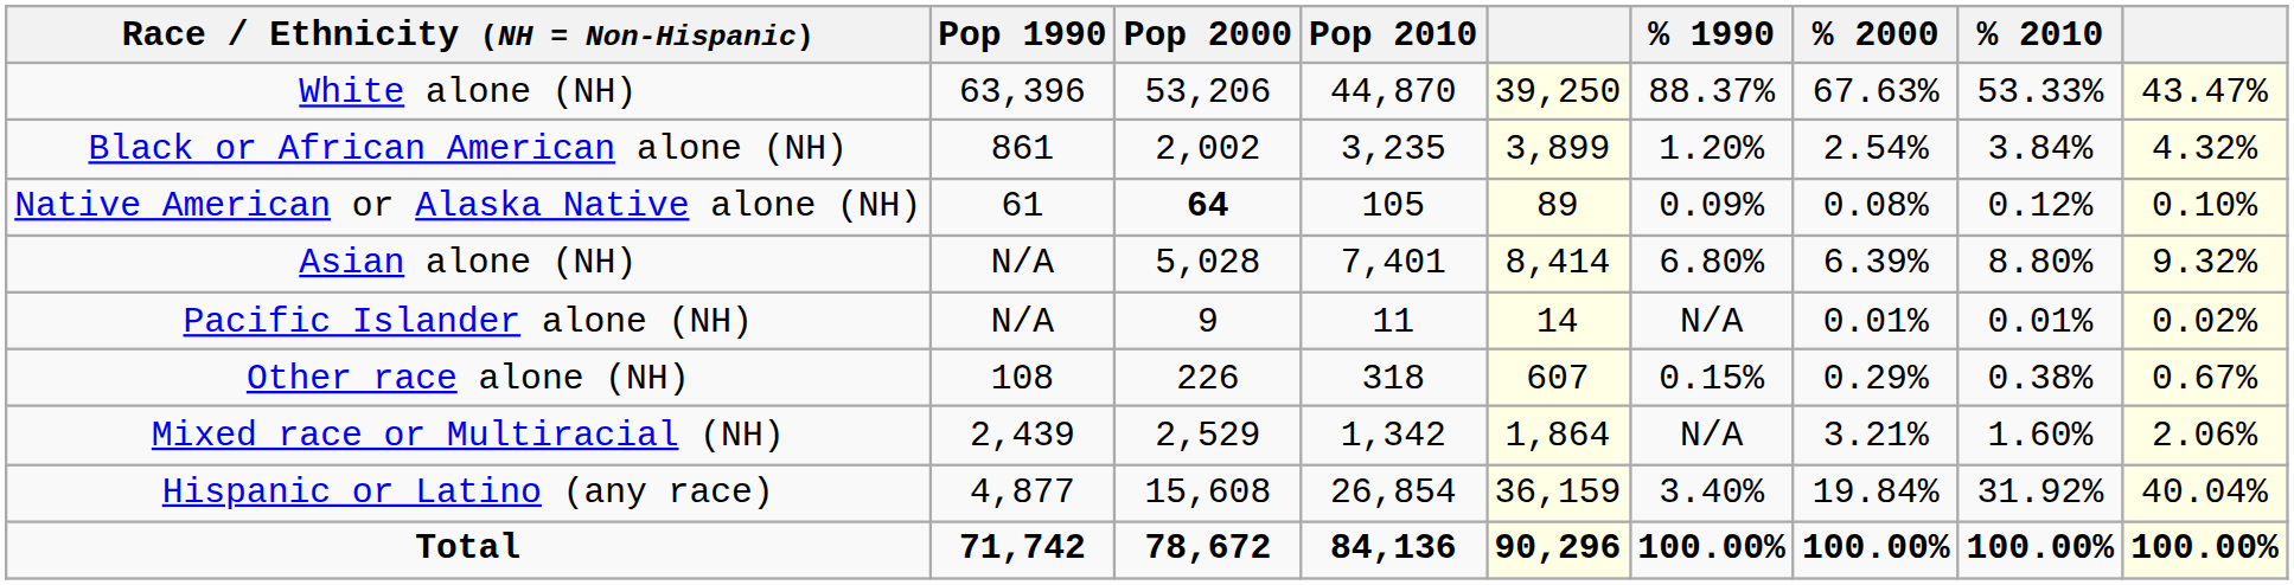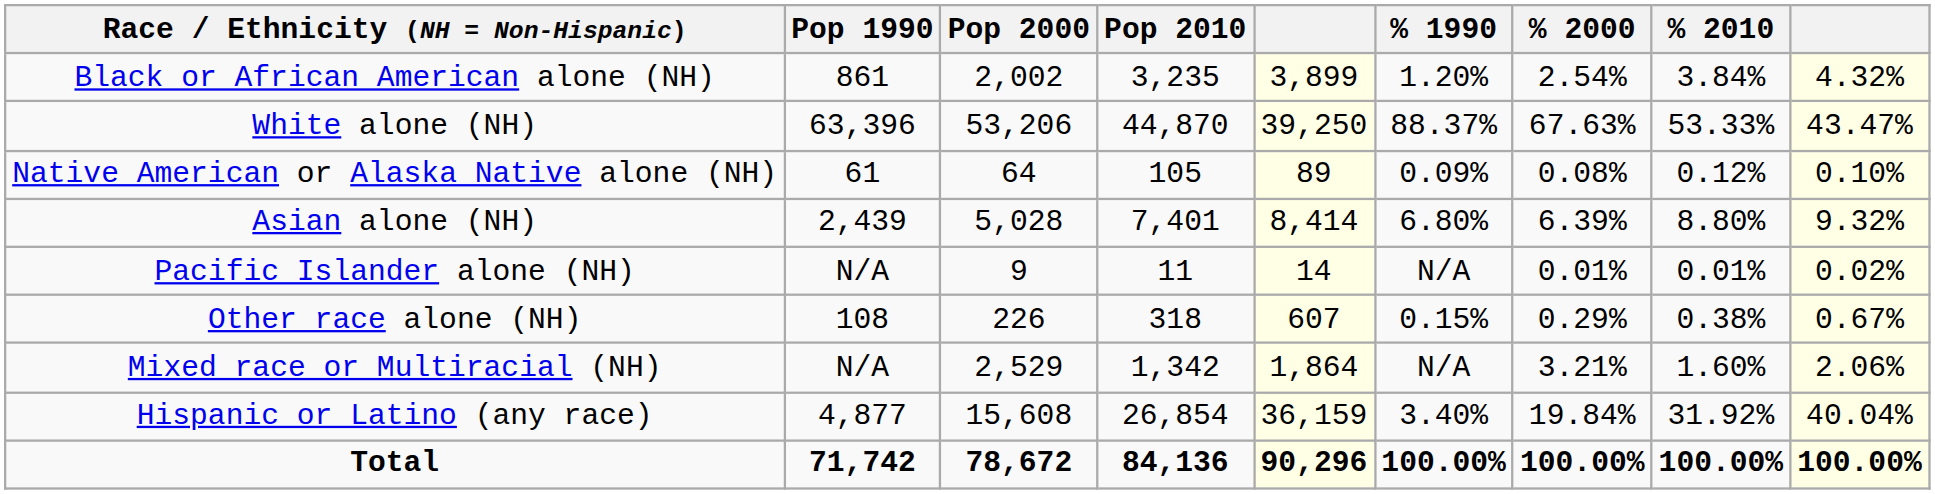rows swapped: White alone (NH) <-> Black or African American alone (NH)
Native American or Alaska Native alone (NH) | Pop 2000: bold -> normal
Asian alone (NH) | Pop 1990: N/A -> 2,439
Mixed race or Multiracial (NH) | Pop 1990: 2,439 -> N/A
